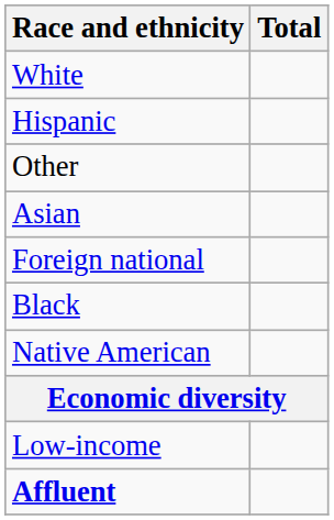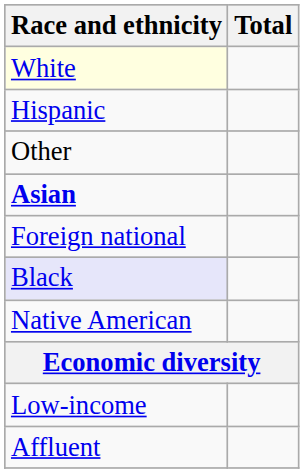White | Race and ethnicity: no background -> lightyellow background
Asian | Race and ethnicity: normal -> bold
Black | Race and ethnicity: no background -> lavender background
Affluent | Race and ethnicity: bold -> normal
